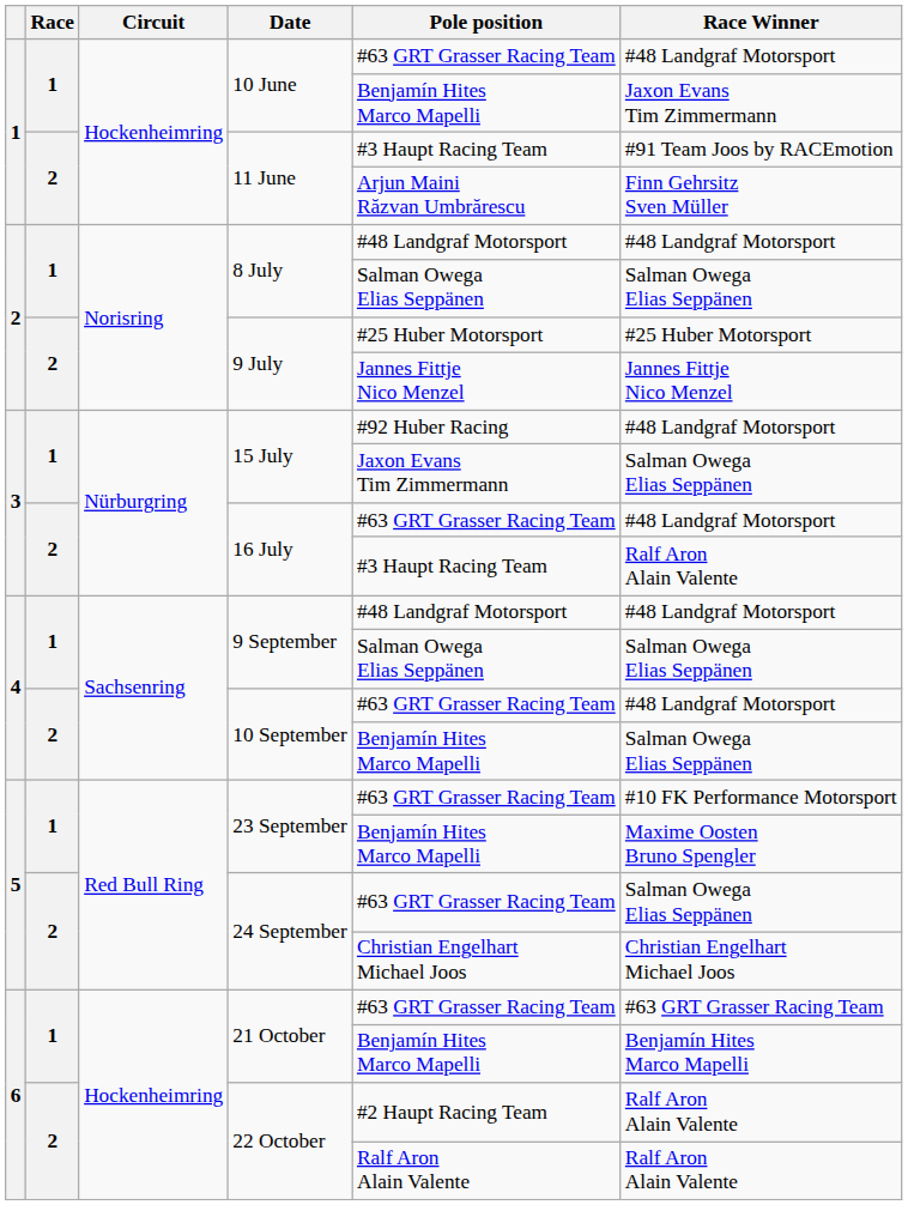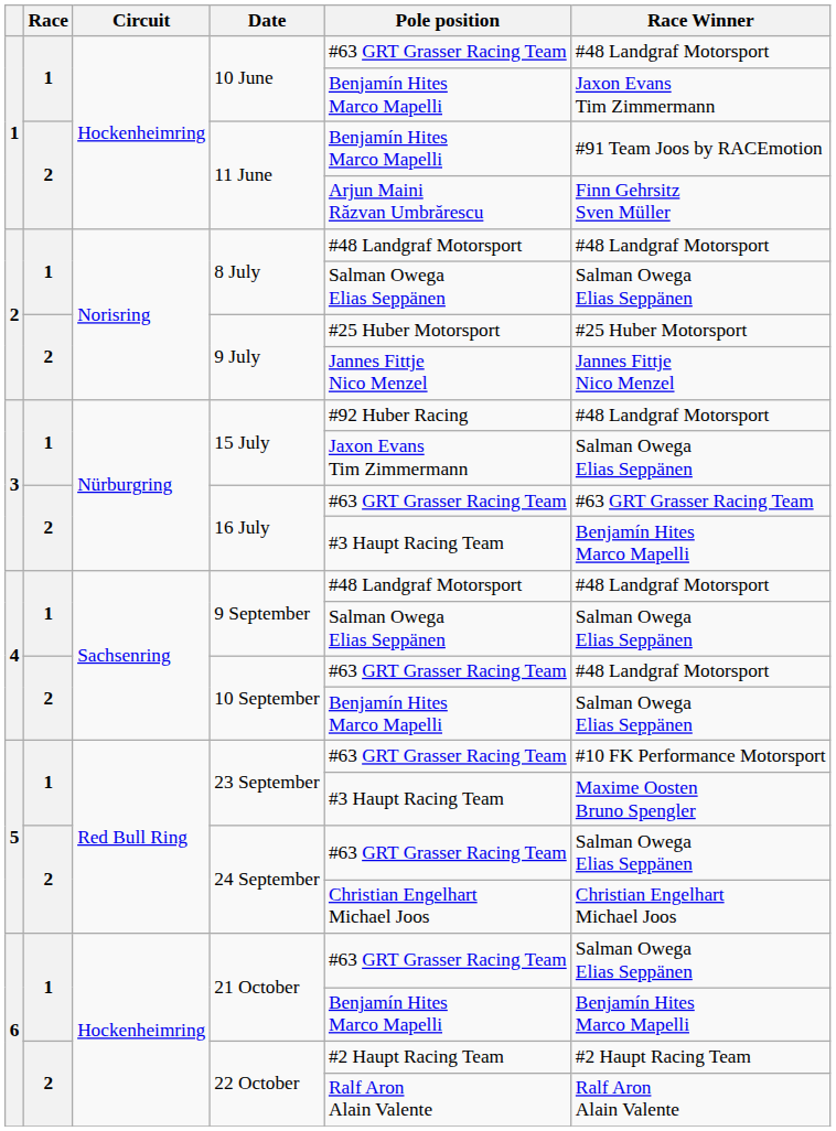row 4 | Pole position: #3 Haupt Racing Team -> Benjamín Hites Marco Mapelli
row 12 | Race Winner: #48 Landgraf Motorsport -> #63 GRT Grasser Racing Team
row 13 | Race Winner: Ralf Aron Alain Valente -> Benjamín Hites Marco Mapelli
row 19 | Pole position: Benjamín Hites Marco Mapelli -> #3 Haupt Racing Team
row 22 | Race Winner: #63 GRT Grasser Racing Team -> Salman Owega Elias Seppänen
row 24 | Race Winner: Ralf Aron Alain Valente -> #2 Haupt Racing Team
